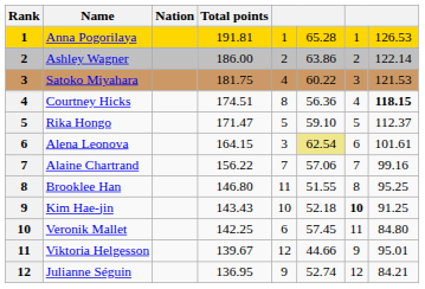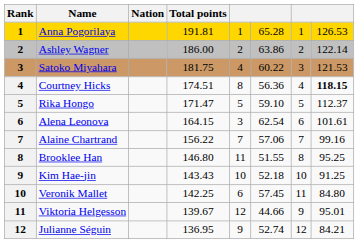Alena Leonova | column 6: khaki background -> no background
Kim Hae-jin | column 7: bold -> normal
